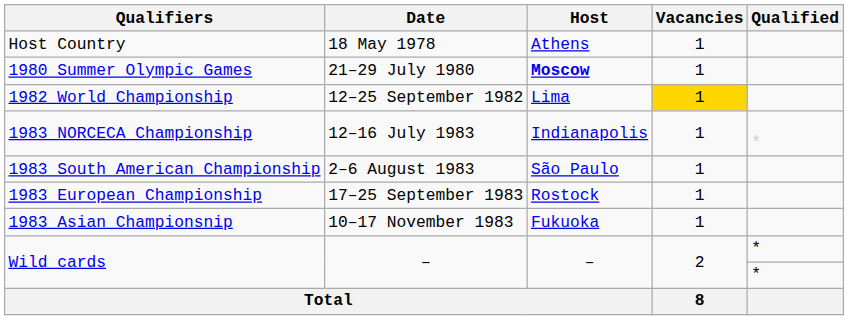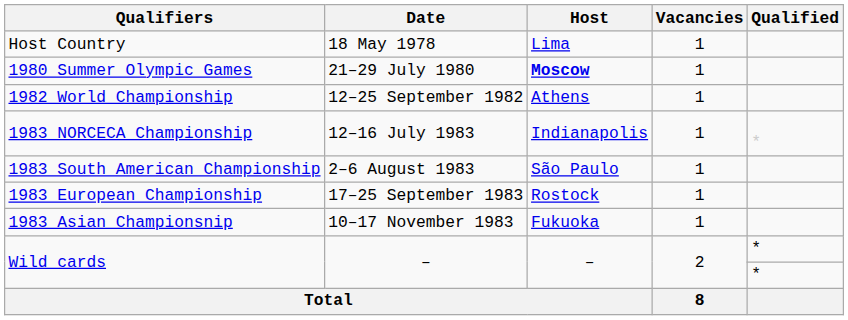Host Country | Host: Athens -> Lima
1982 World Championship | Host: Lima -> Athens
1982 World Championship | Vacancies: gold background -> no background
